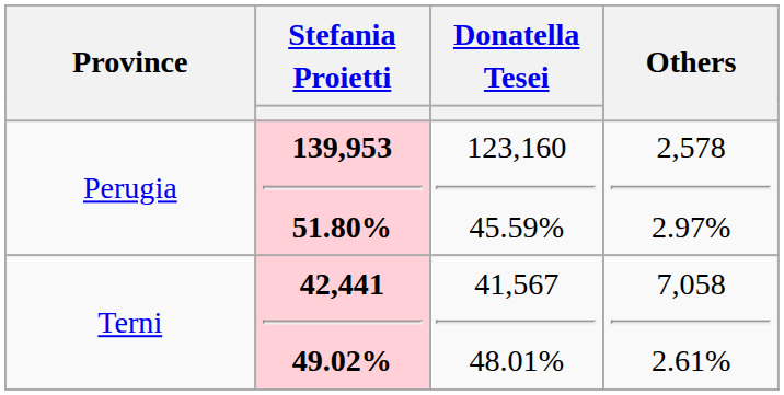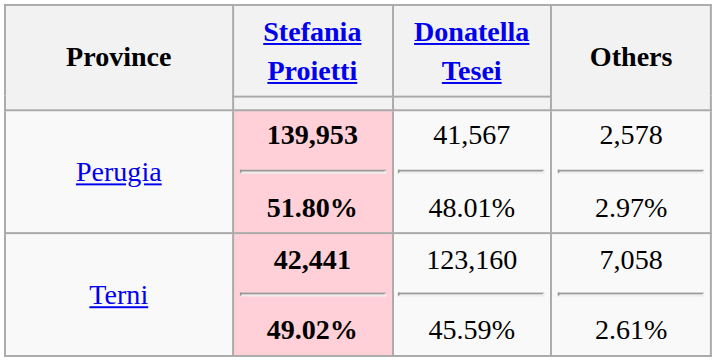Perugia | Donatella Tesei: 123,160 45.59% -> 41,567 48.01%
Terni | Donatella Tesei: 41,567 48.01% -> 123,160 45.59%
